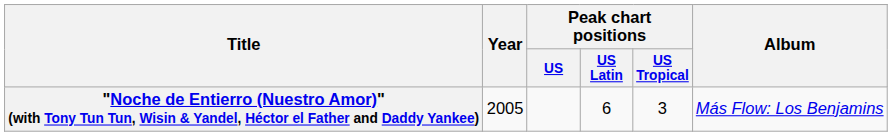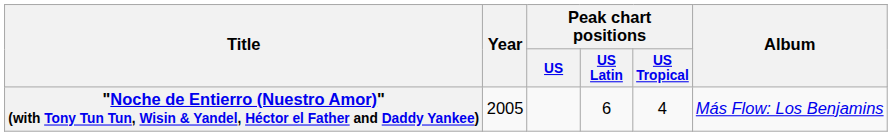row 3 | Peak chart positions / US Tropical: 3 -> 4
